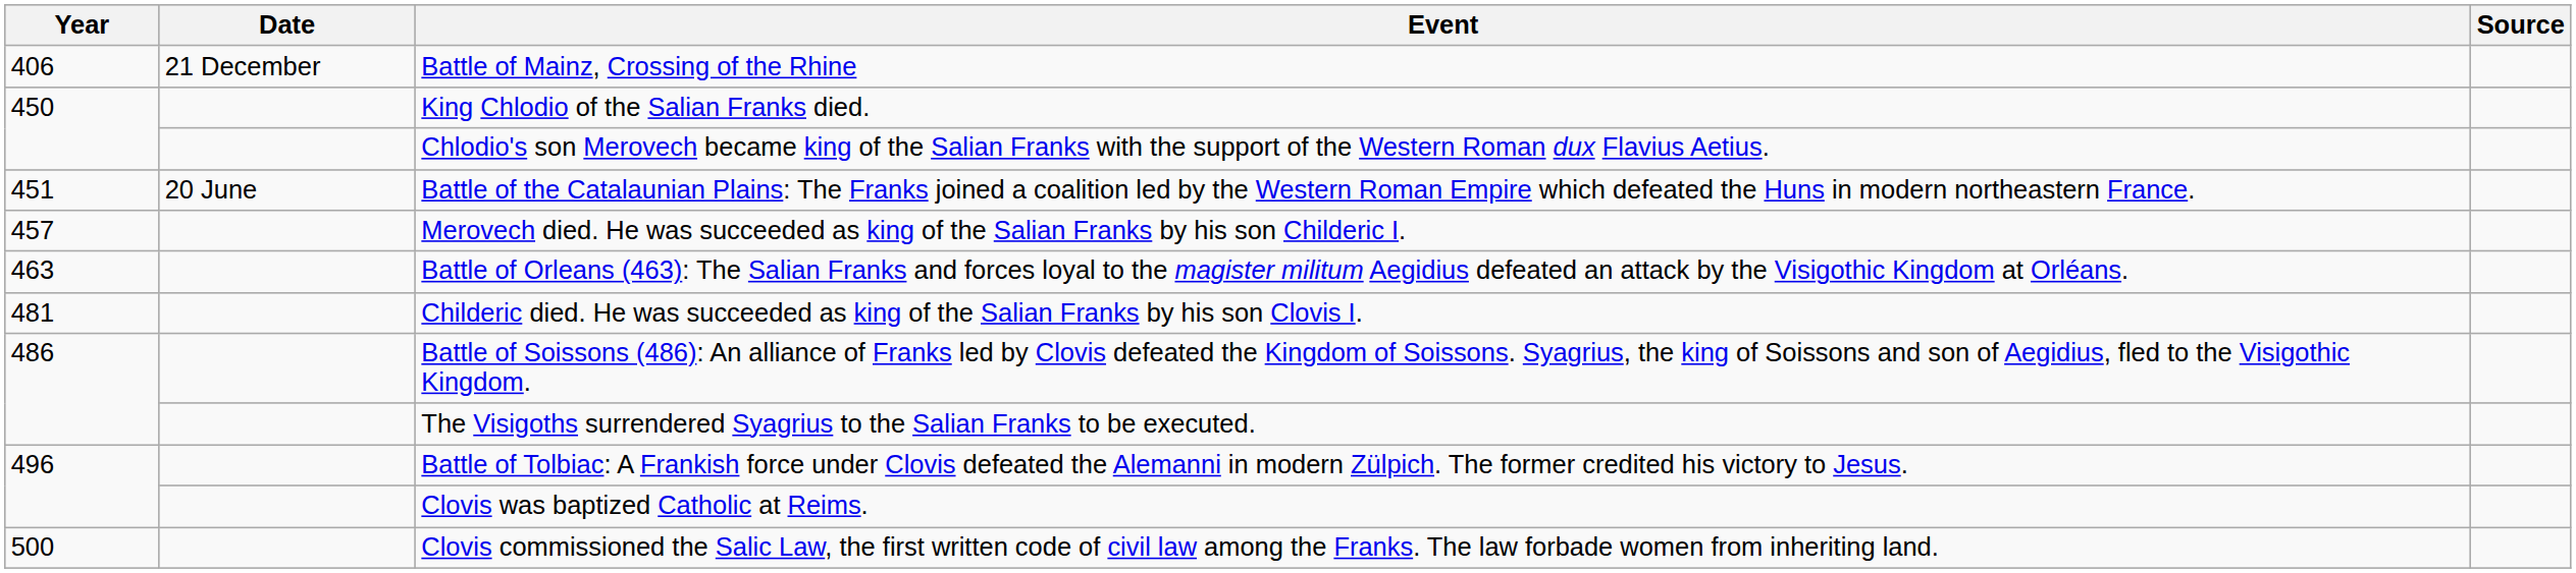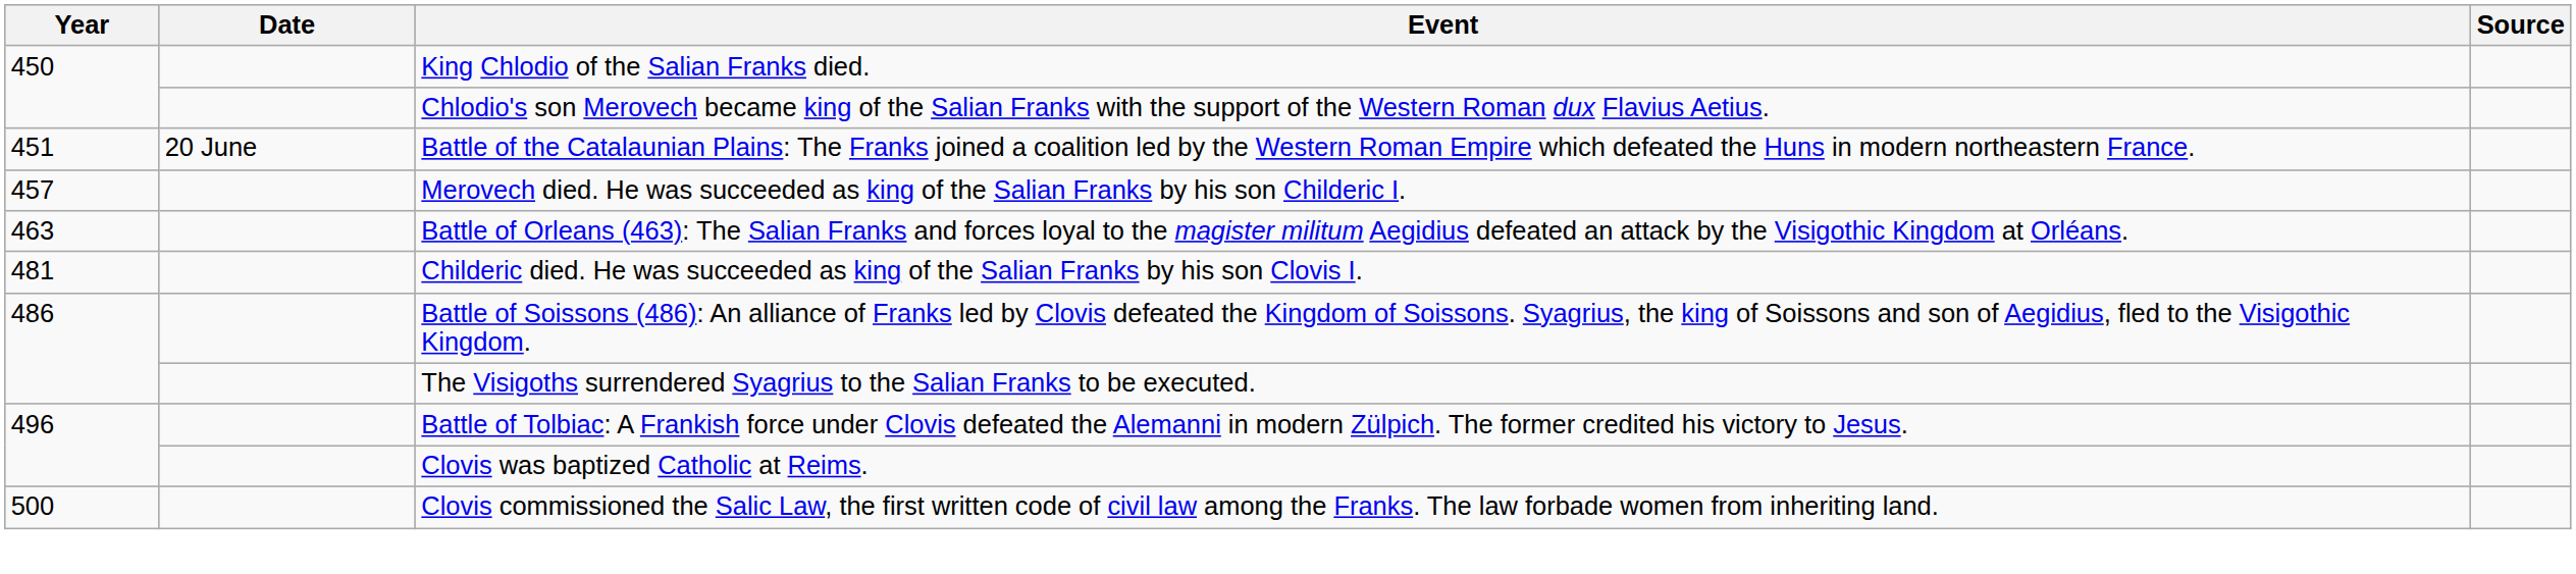- row: 406 | 21 December | Battle of Mainz, Crossing of the Rhine
